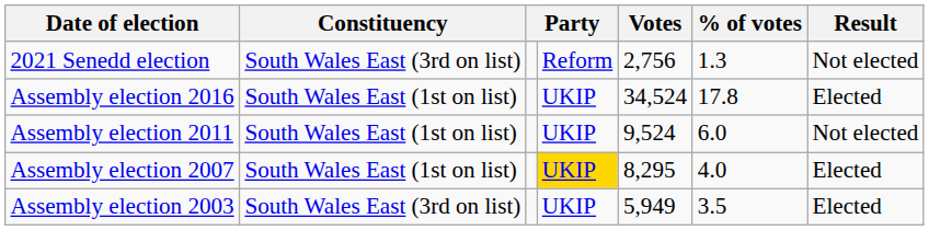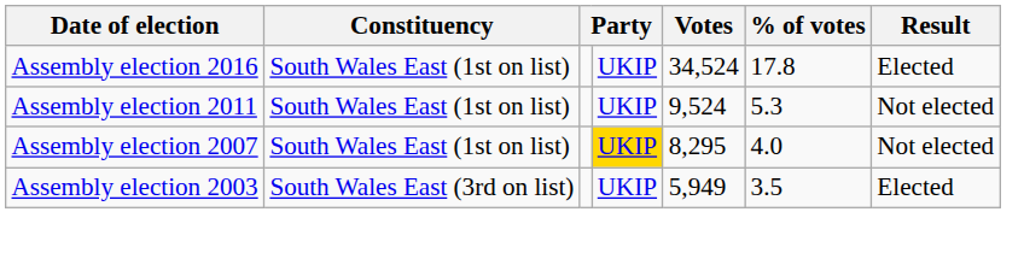- row: 2021 Senedd election | South Wales East (3rd on list) | Reform | 2,756 | 1.3 | Not elected
Assembly election 2011 | % of votes: 6.0 -> 5.3
Assembly election 2007 | Result: Elected -> Not elected
